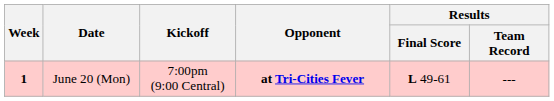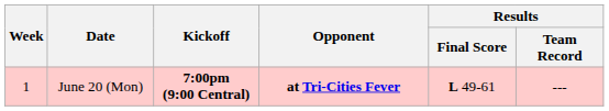June 20 (Mon) | Week: bold -> normal
June 20 (Mon) | Kickoff: normal -> bold
